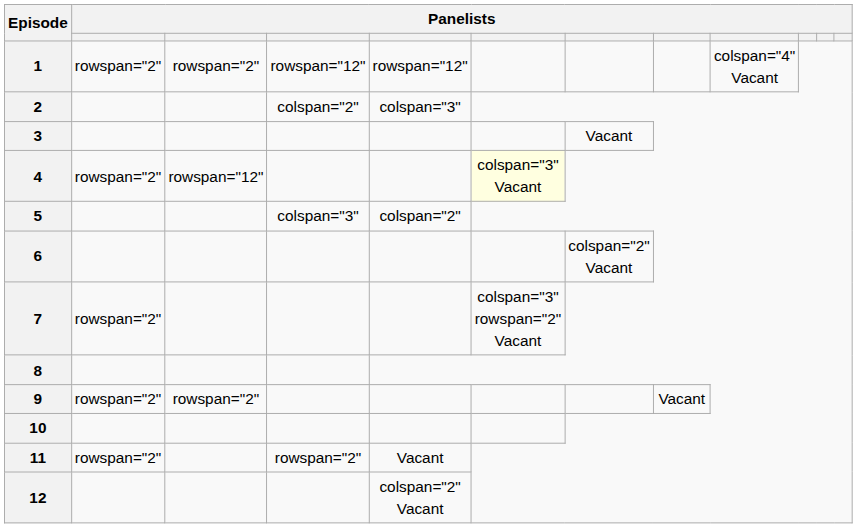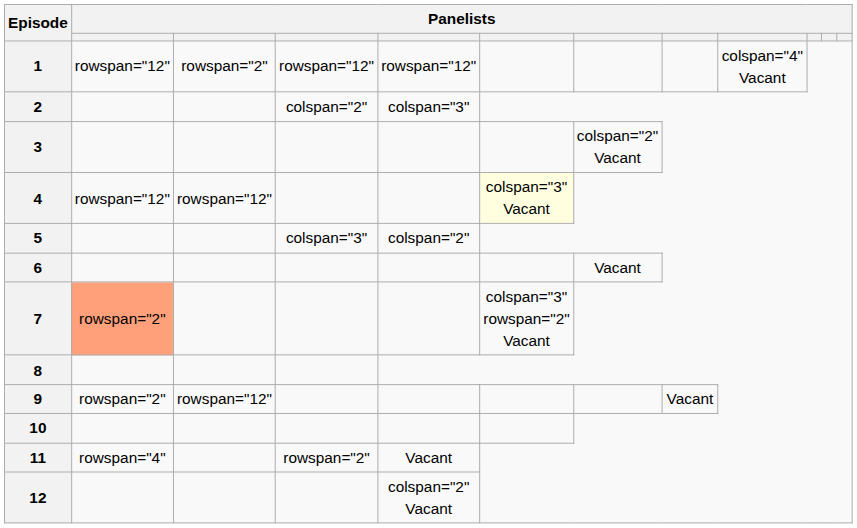1 | column 2: rowspan="2" -> rowspan="12"
3 | column 7: Vacant -> colspan="2" Vacant
4 | column 2: rowspan="2" -> rowspan="12"
6 | column 7: colspan="2" Vacant -> Vacant
7 | column 2: no background -> lightsalmon background
9 | column 3: rowspan="2" -> rowspan="12"
11 | column 2: rowspan="2" -> rowspan="4"
